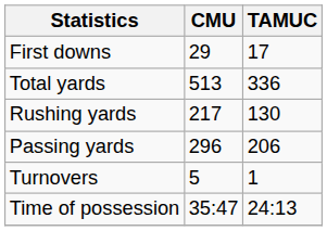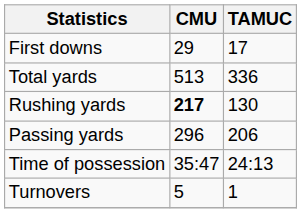Rushing yards | CMU: normal -> bold
rows swapped: Turnovers <-> Time of possession
